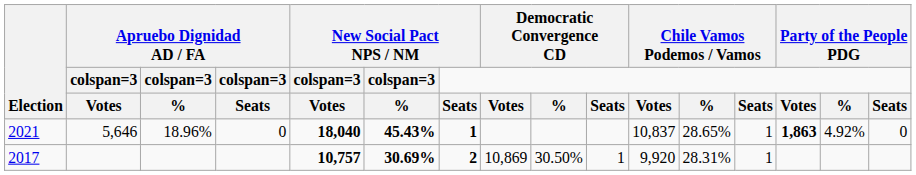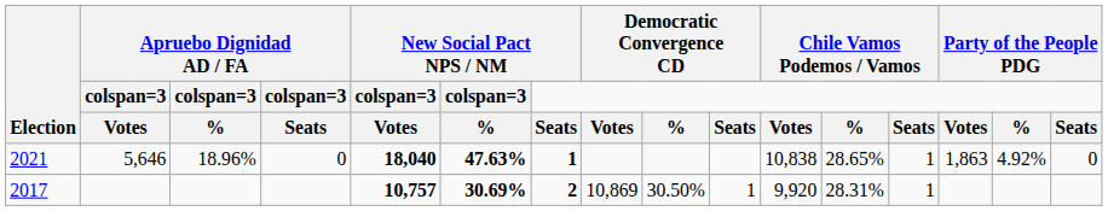2021 | New Social Pact NPS / NM / colspan=3 / %: 45.43% -> 47.63%
2021 | Chile Vamos Podemos / Vamos / Votes: 10,837 -> 10,838
2021 | Party of the People PDG / Votes: bold -> normal
